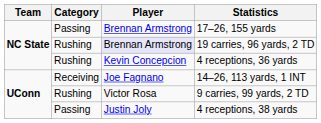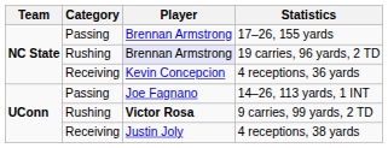4 receptions, 36 yards | Category: Rushing -> Receiving
14–26, 113 yards, 1 INT | Category: Receiving -> Passing
9 carries, 99 yards, 2 TD | Player: normal -> bold
4 receptions, 38 yards | Category: Passing -> Receiving
